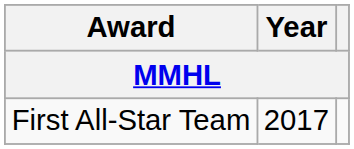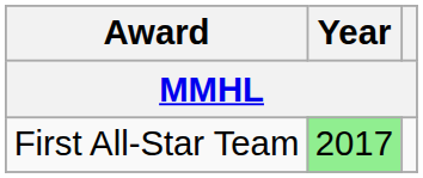row 3 | Year: no background -> lightgreen background
